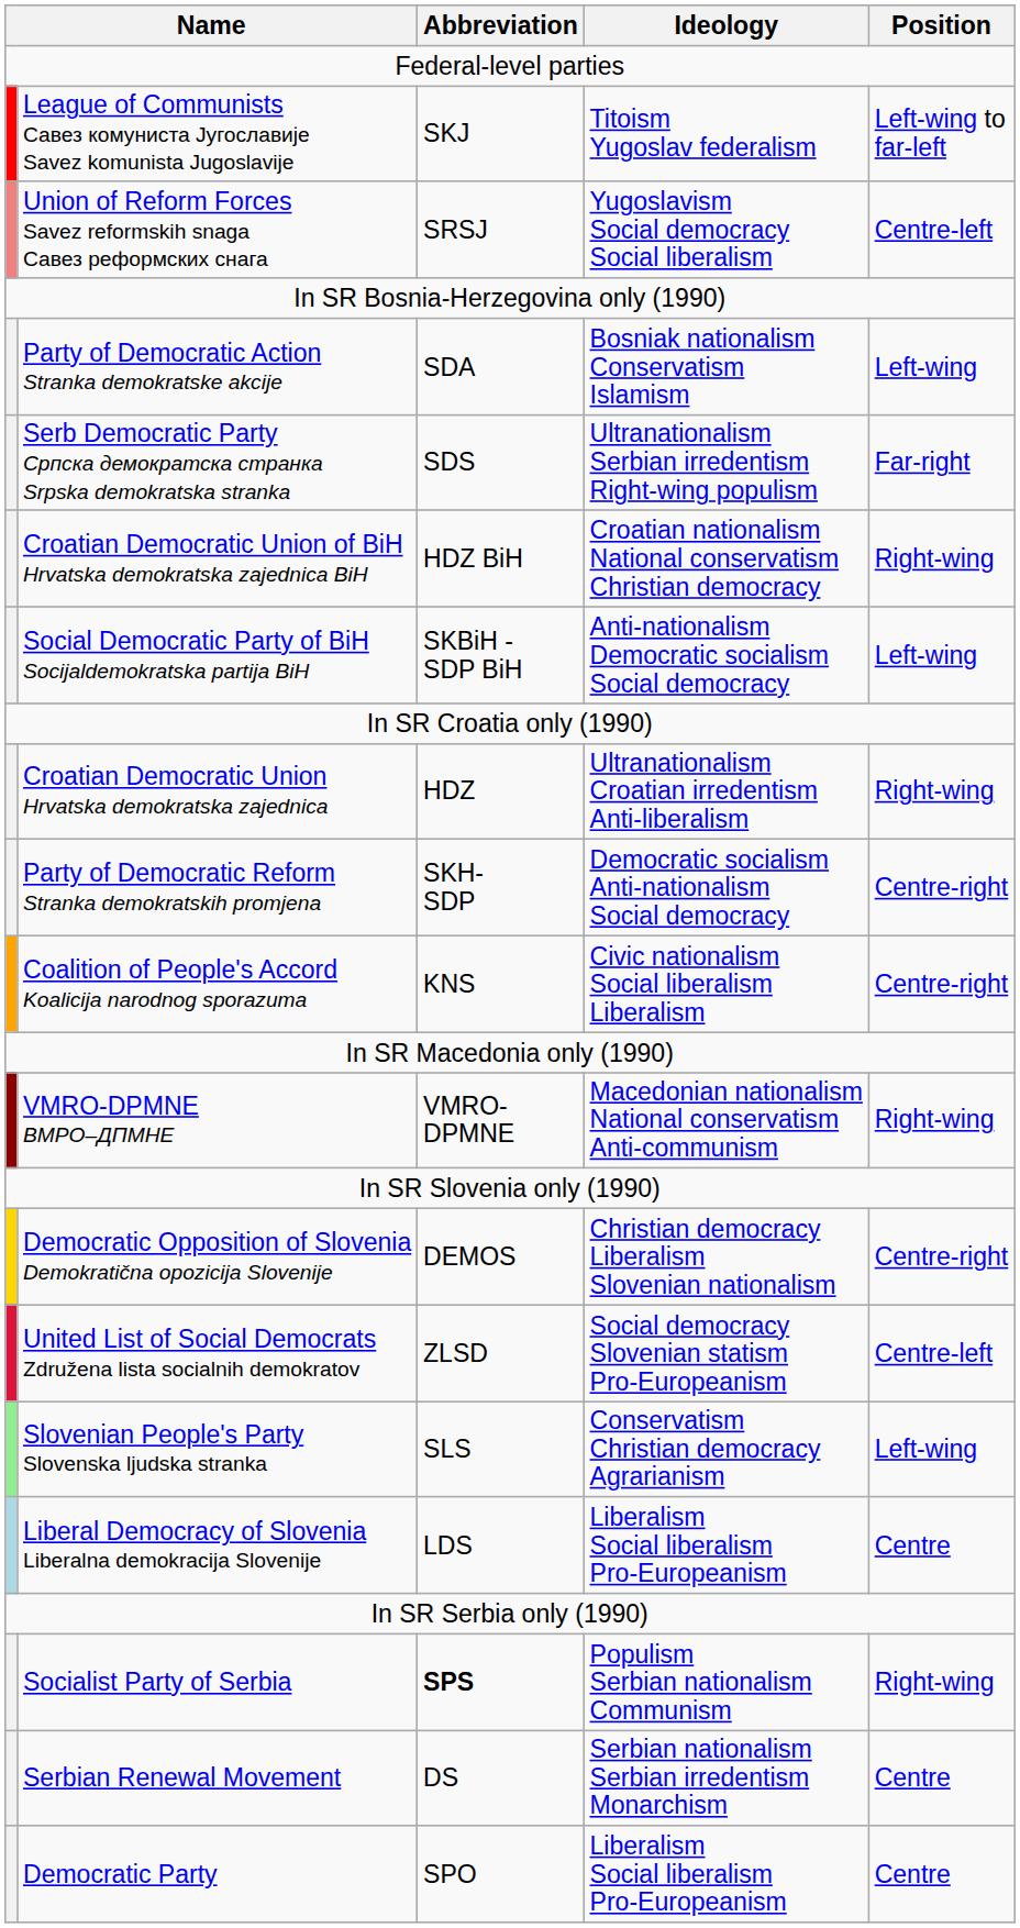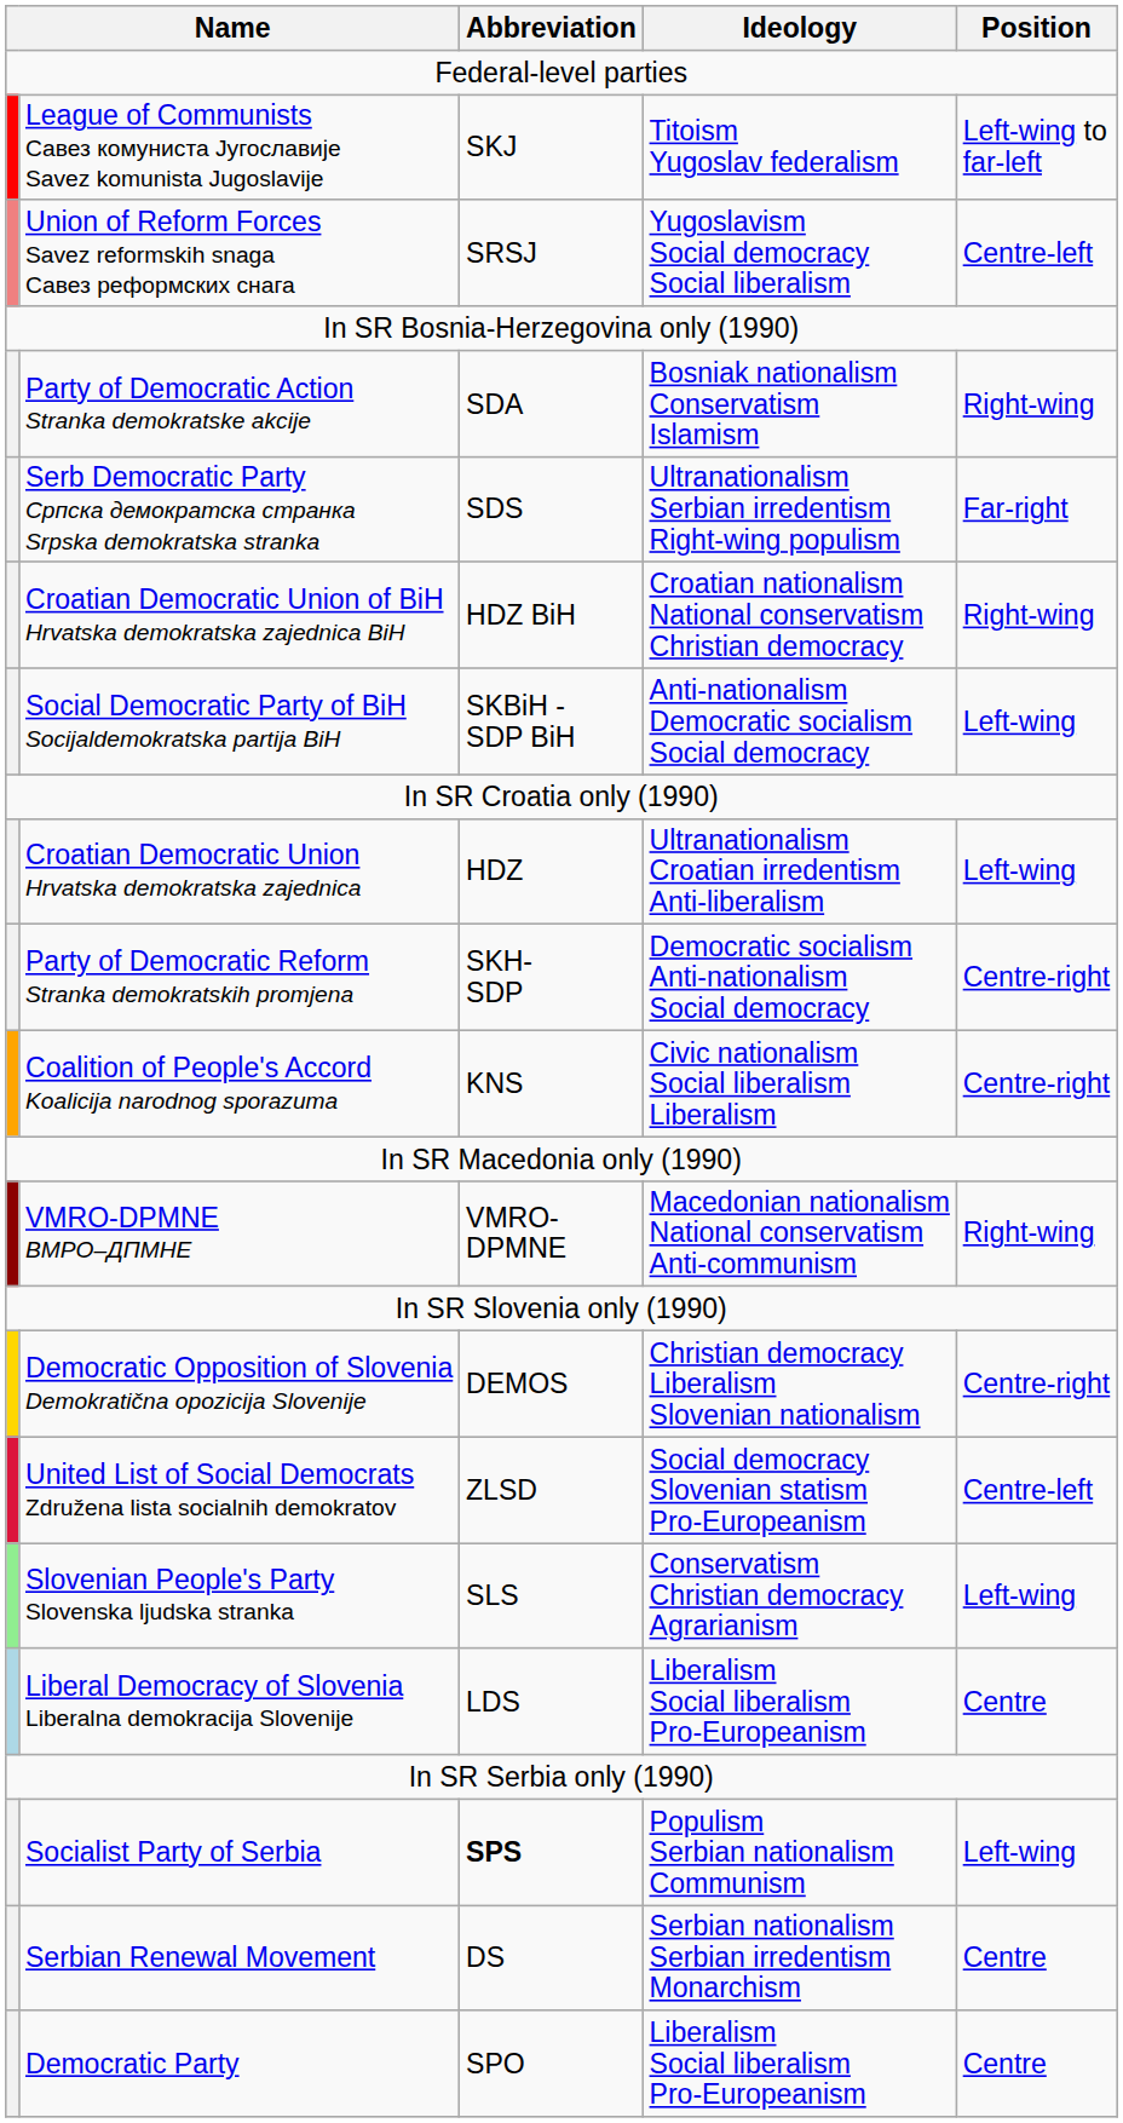Party of Democratic Action Stranka demokratske akcije | Position: Left-wing -> Right-wing
Croatian Democratic Union Hrvatska demokratska zajednica | Position: Right-wing -> Left-wing
Socialist Party of Serbia | Position: Right-wing -> Left-wing
